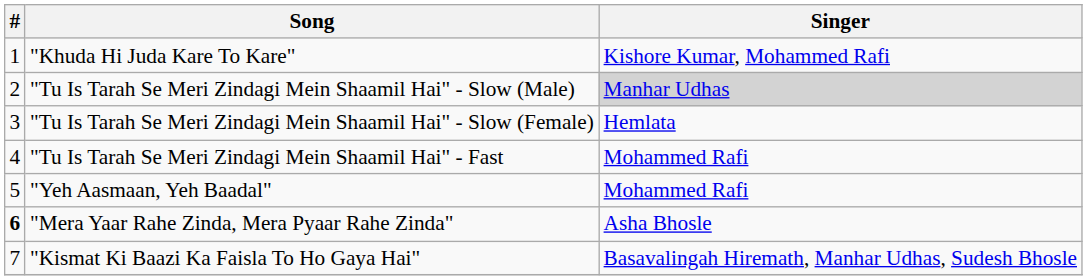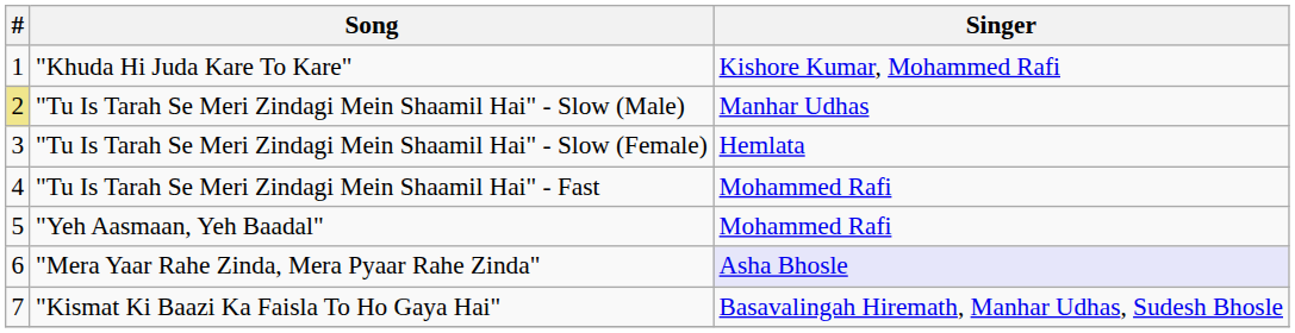"Tu Is Tarah Se Meri Zindagi Mein Shaamil Hai" - Slow (Male) | #: no background -> khaki background
"Tu Is Tarah Se Meri Zindagi Mein Shaamil Hai" - Slow (Male) | Singer: lightgrey background -> no background
"Mera Yaar Rahe Zinda, Mera Pyaar Rahe Zinda" | #: bold -> normal
"Mera Yaar Rahe Zinda, Mera Pyaar Rahe Zinda" | Singer: no background -> lavender background
